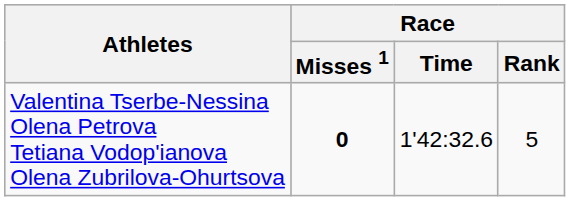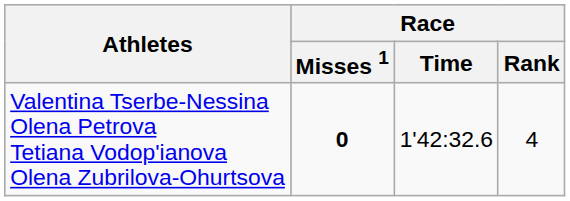row 3 | Race / Rank: 5 -> 4
